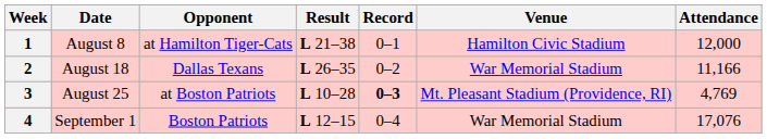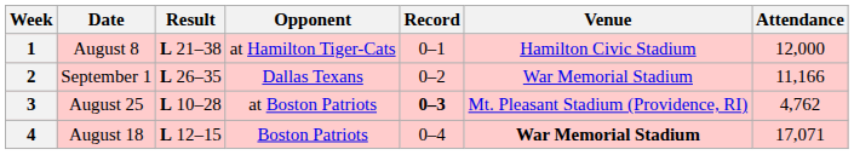columns swapped: Opponent <-> Result
2 | Date: August 18 -> September 1
3 | Attendance: 4,769 -> 4,762
4 | Date: September 1 -> August 18
4 | Venue: normal -> bold
4 | Attendance: 17,076 -> 17,071
